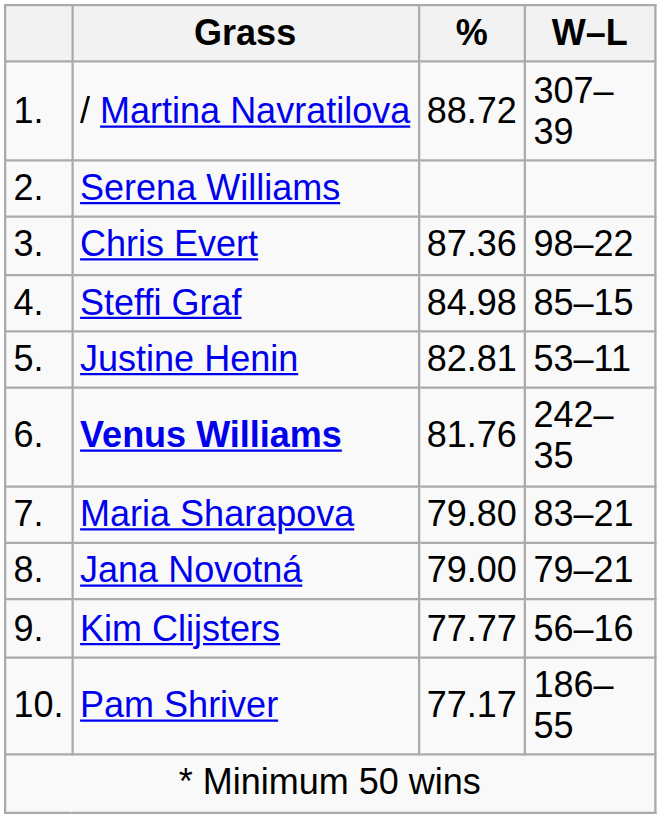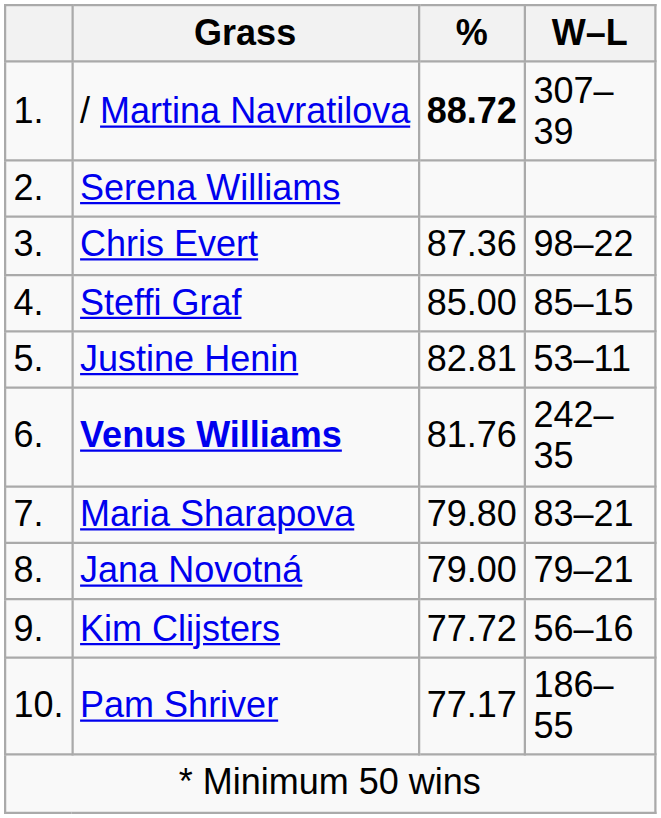/ Martina Navratilova | %: normal -> bold
Steffi Graf | %: 84.98 -> 85.00
Kim Clijsters | %: 77.77 -> 77.72
